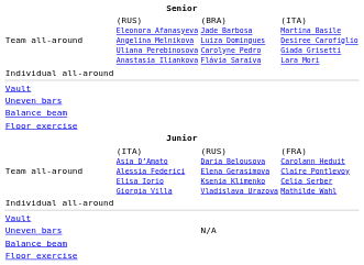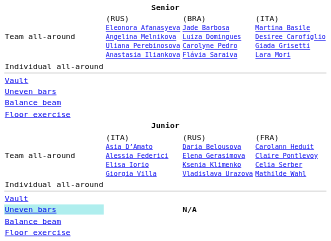Uneven bars / N/A | column 1: no background -> paleturquoise background
Uneven bars / N/A | column 3: normal -> bold
